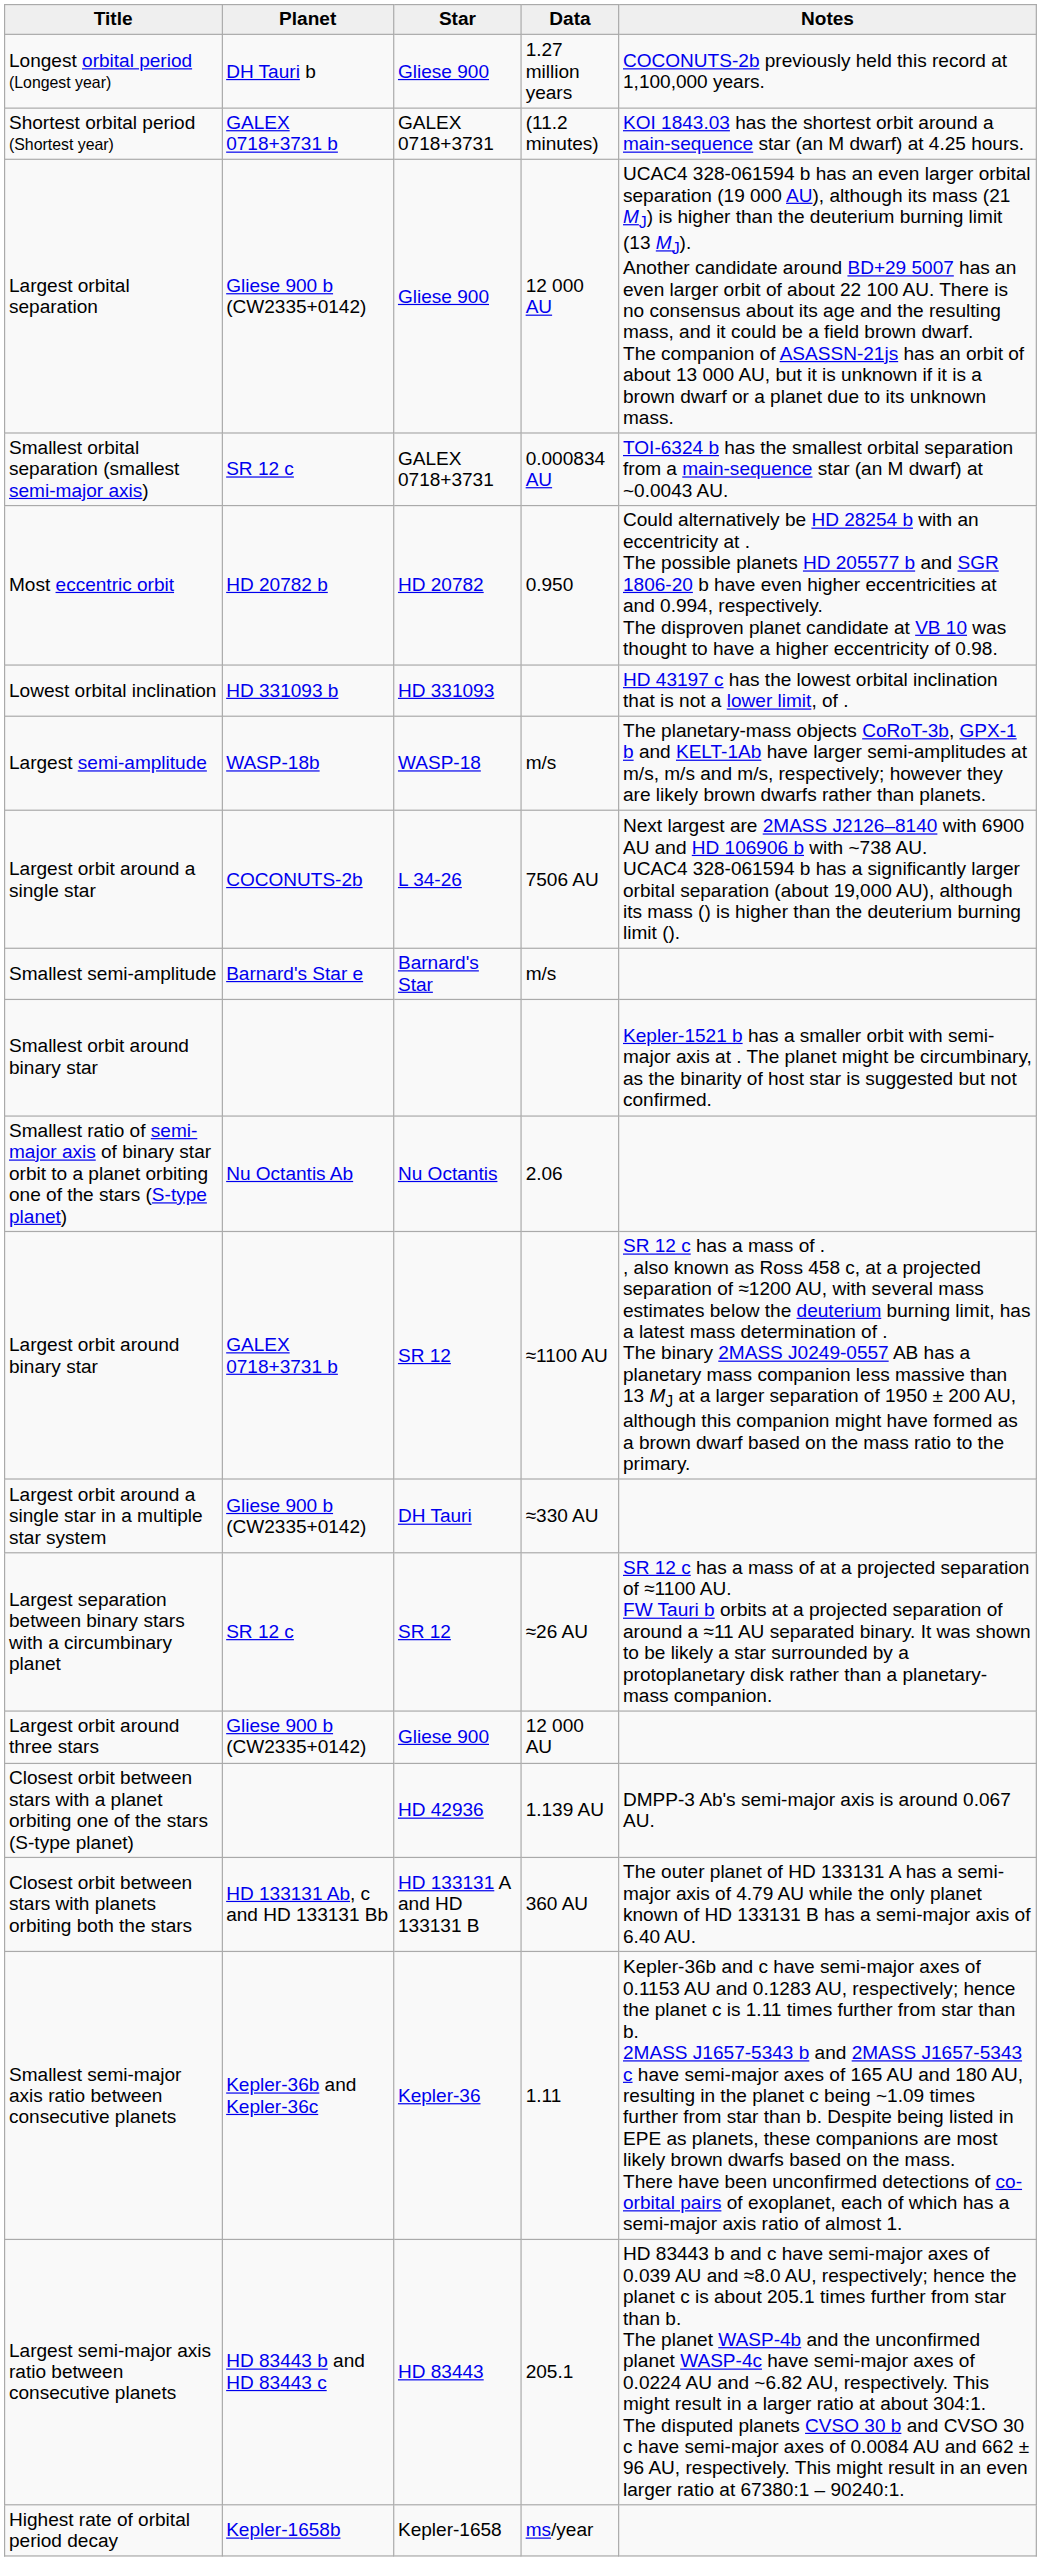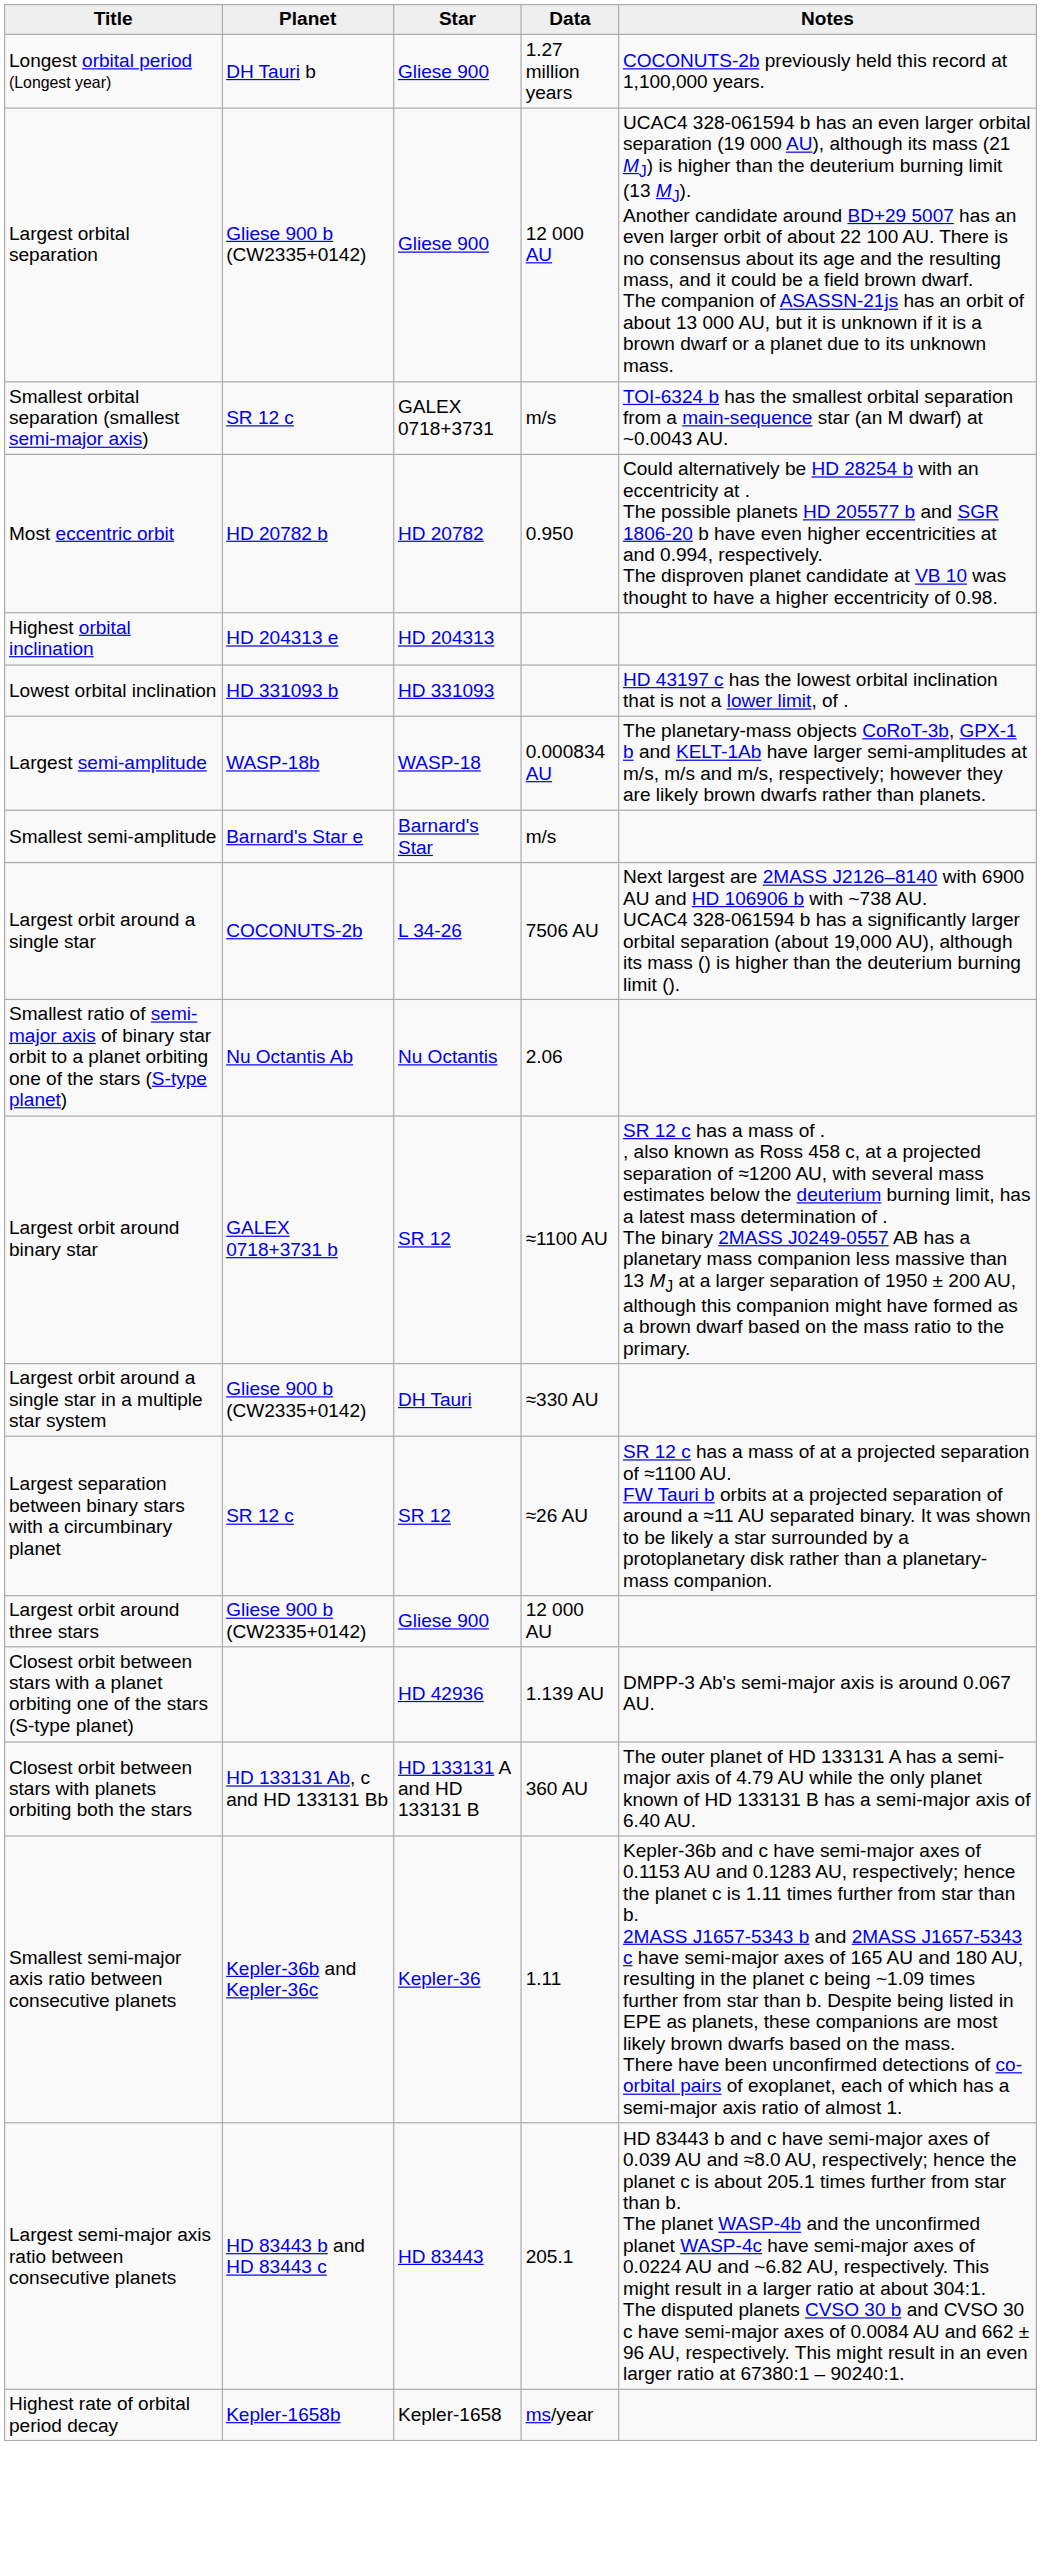- row: Shortest orbital period (Shortest year) | GALEX 0718+3731 b | GALEX 0718+3731 | (11.2 minutes) | KOI 1843.03 has the shortest orbit around a main-sequence star (an M dwarf) at 4.25 hours.
Smallest orbital separation (smallest semi-major axis) | Data: 0.000834 AU -> m/s
+ row: Highest orbital inclination | HD 204313 e | HD 204313
Largest semi-amplitude | Data: m/s -> 0.000834 AU
rows swapped: Smallest semi-amplitude <-> Largest orbit around a single star
- row: Smallest orbit around binary star | Kepler-1521 b has a smaller orbit with semi-major axis at . The planet might be circumbinary, as the binarity of host star is suggested but not confirmed.
